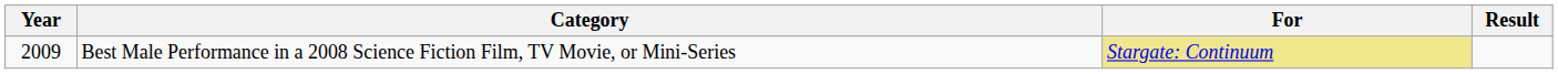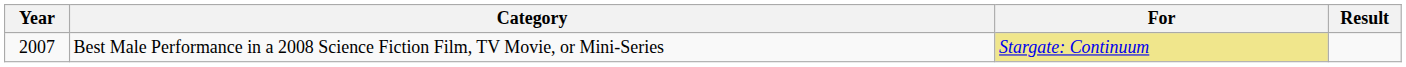row 2 | Year: 2009 -> 2007
